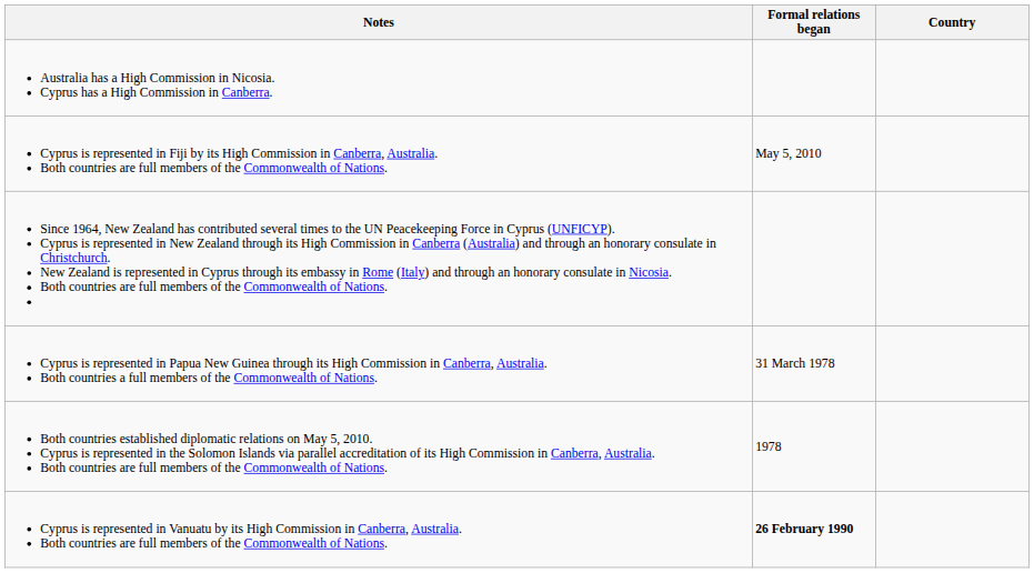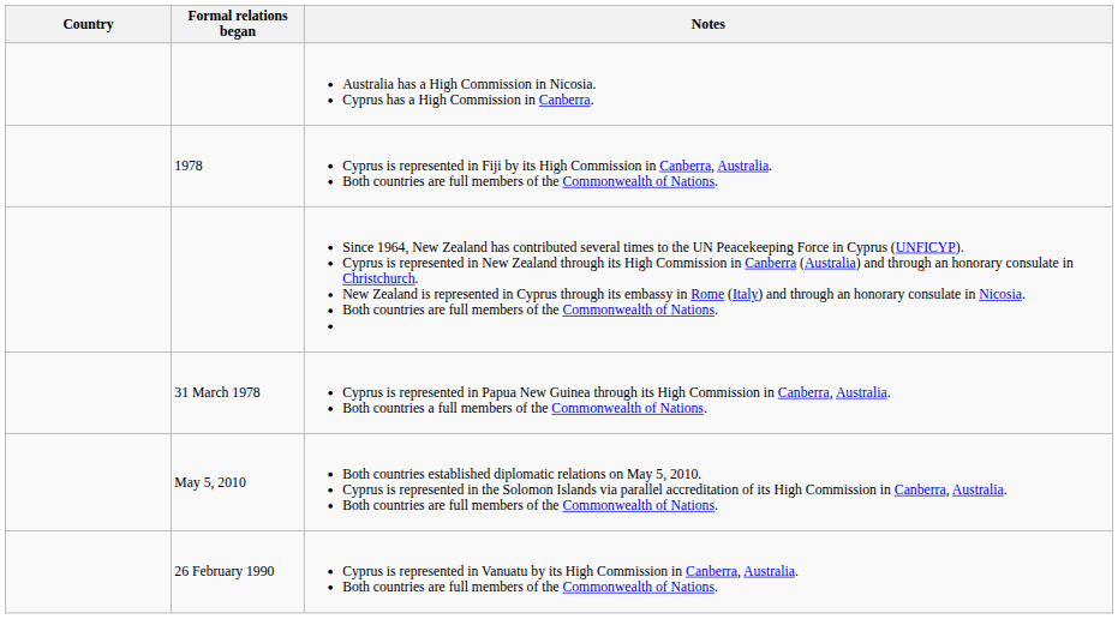columns swapped: Country <-> Notes
row 3 | Formal relations began: May 5, 2010 -> 1978
row 6 | Formal relations began: 1978 -> May 5, 2010
row 7 | Formal relations began: bold -> normal
